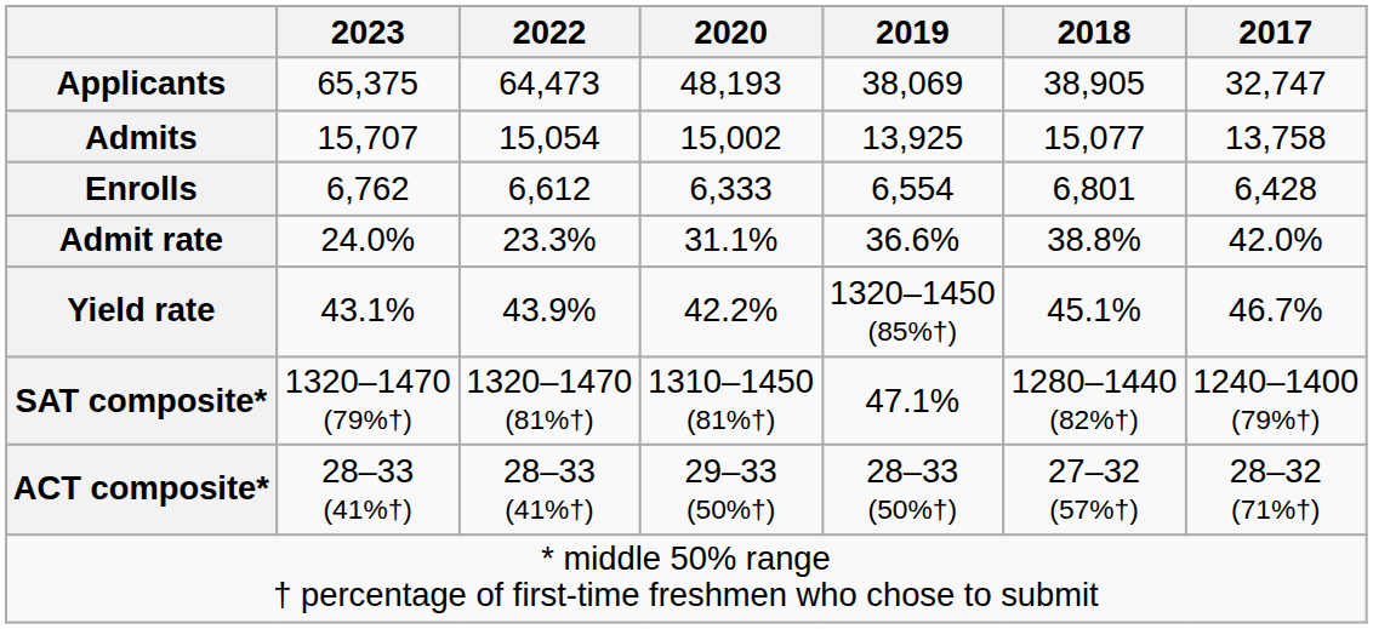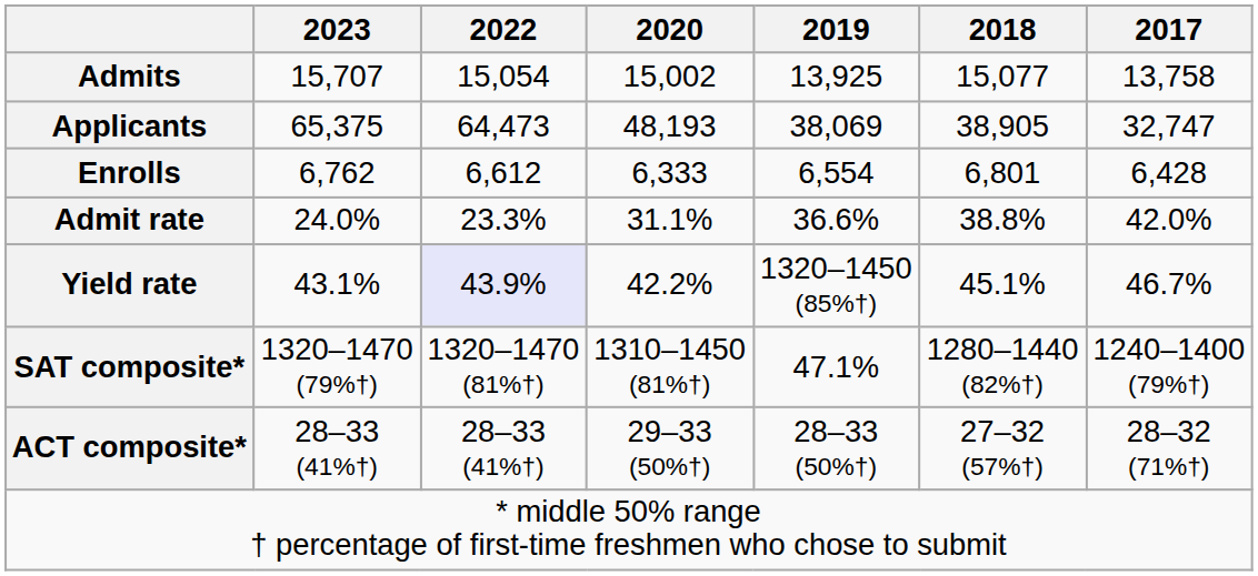rows swapped: Applicants <-> Admits
Yield rate | 2022: no background -> lavender background
